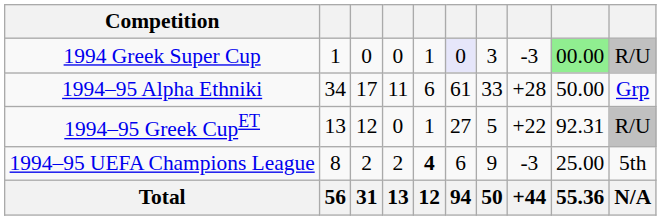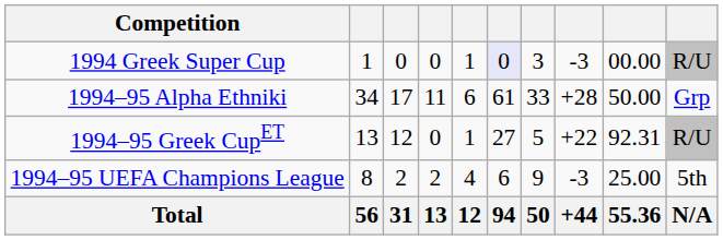1994 Greek Super Cup | column 9: lightgreen background -> no background
1994–95 UEFA Champions League | column 5: bold -> normal
